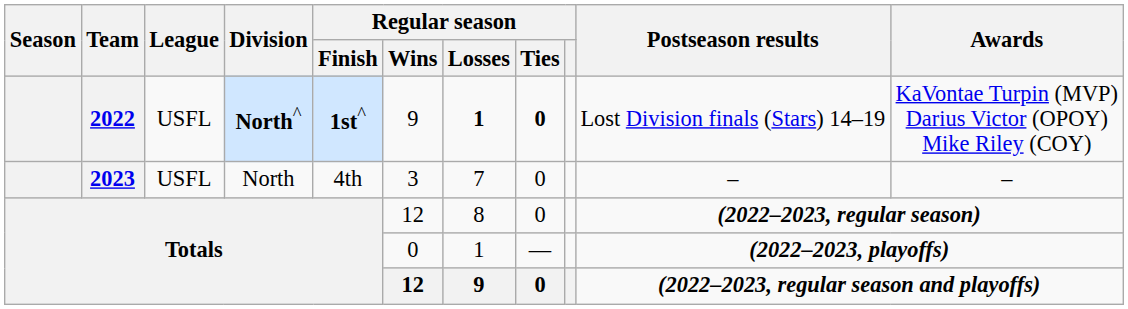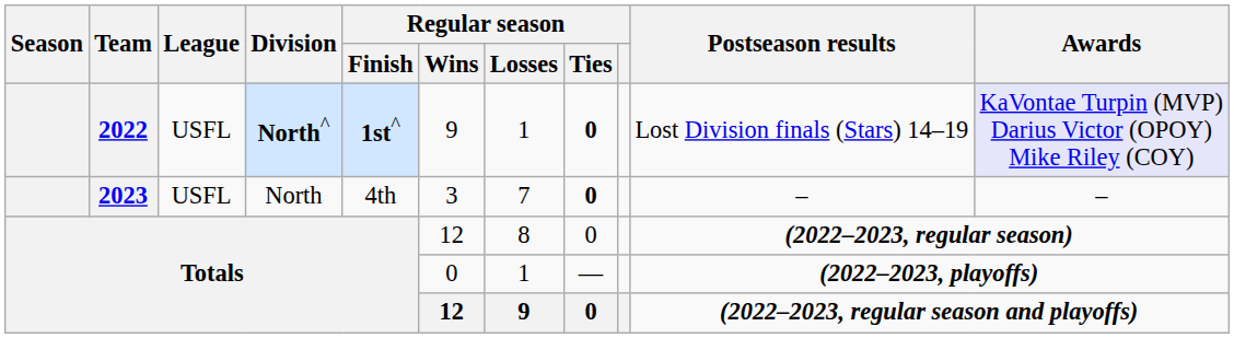2022 | Regular season / Losses: bold -> normal
2022 | Awards: no background -> lavender background
2023 | Regular season / Ties: normal -> bold
